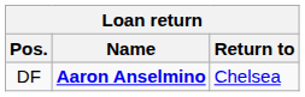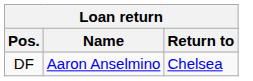DF | Name: bold -> normal
